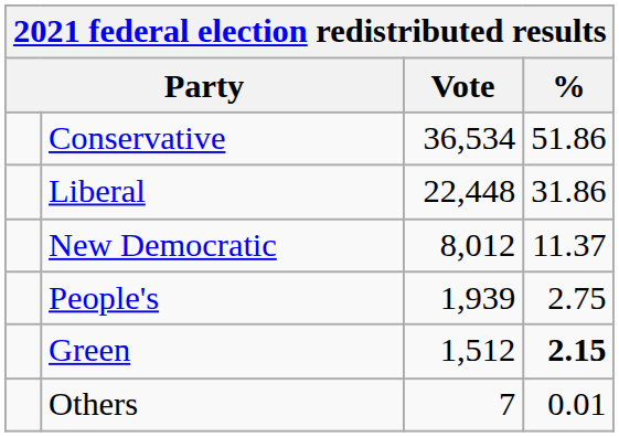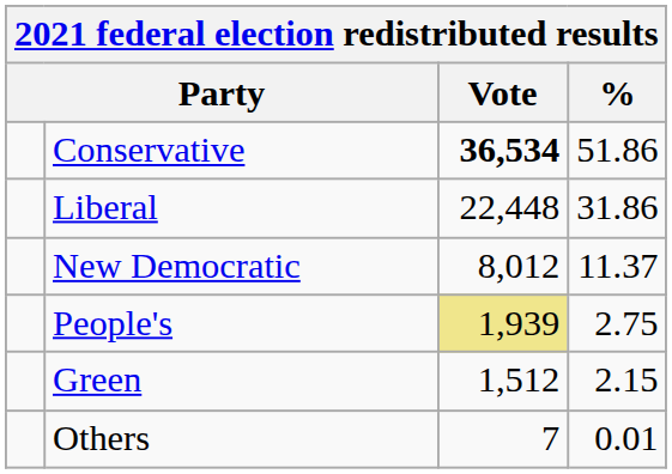Conservative | Vote: normal -> bold
People's | Vote: no background -> khaki background
Green | %: bold -> normal
